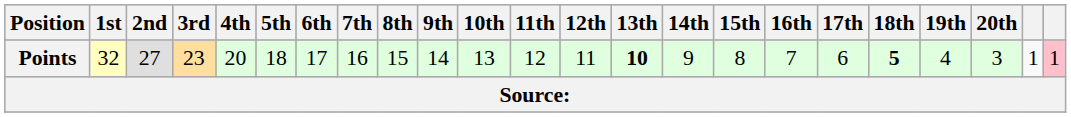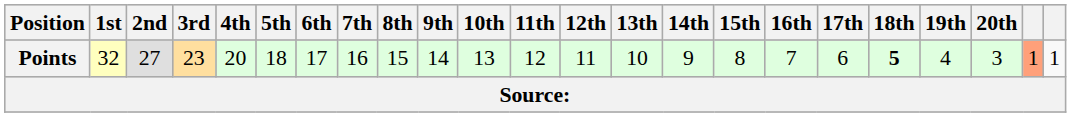Points | 13th: bold -> normal
Points | column 22: no background -> lightsalmon background
Points | column 23: pink background -> no background
